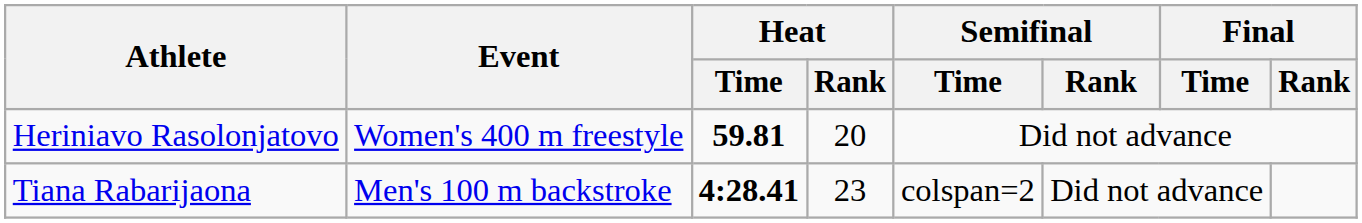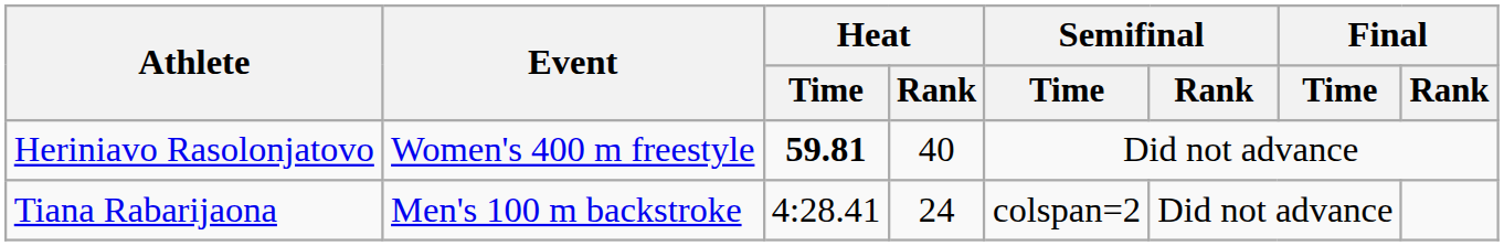Heriniavo Rasolonjatovo | Heat / Rank: 20 -> 40
Tiana Rabarijaona | Heat / Time: bold -> normal
Tiana Rabarijaona | Heat / Rank: 23 -> 24
